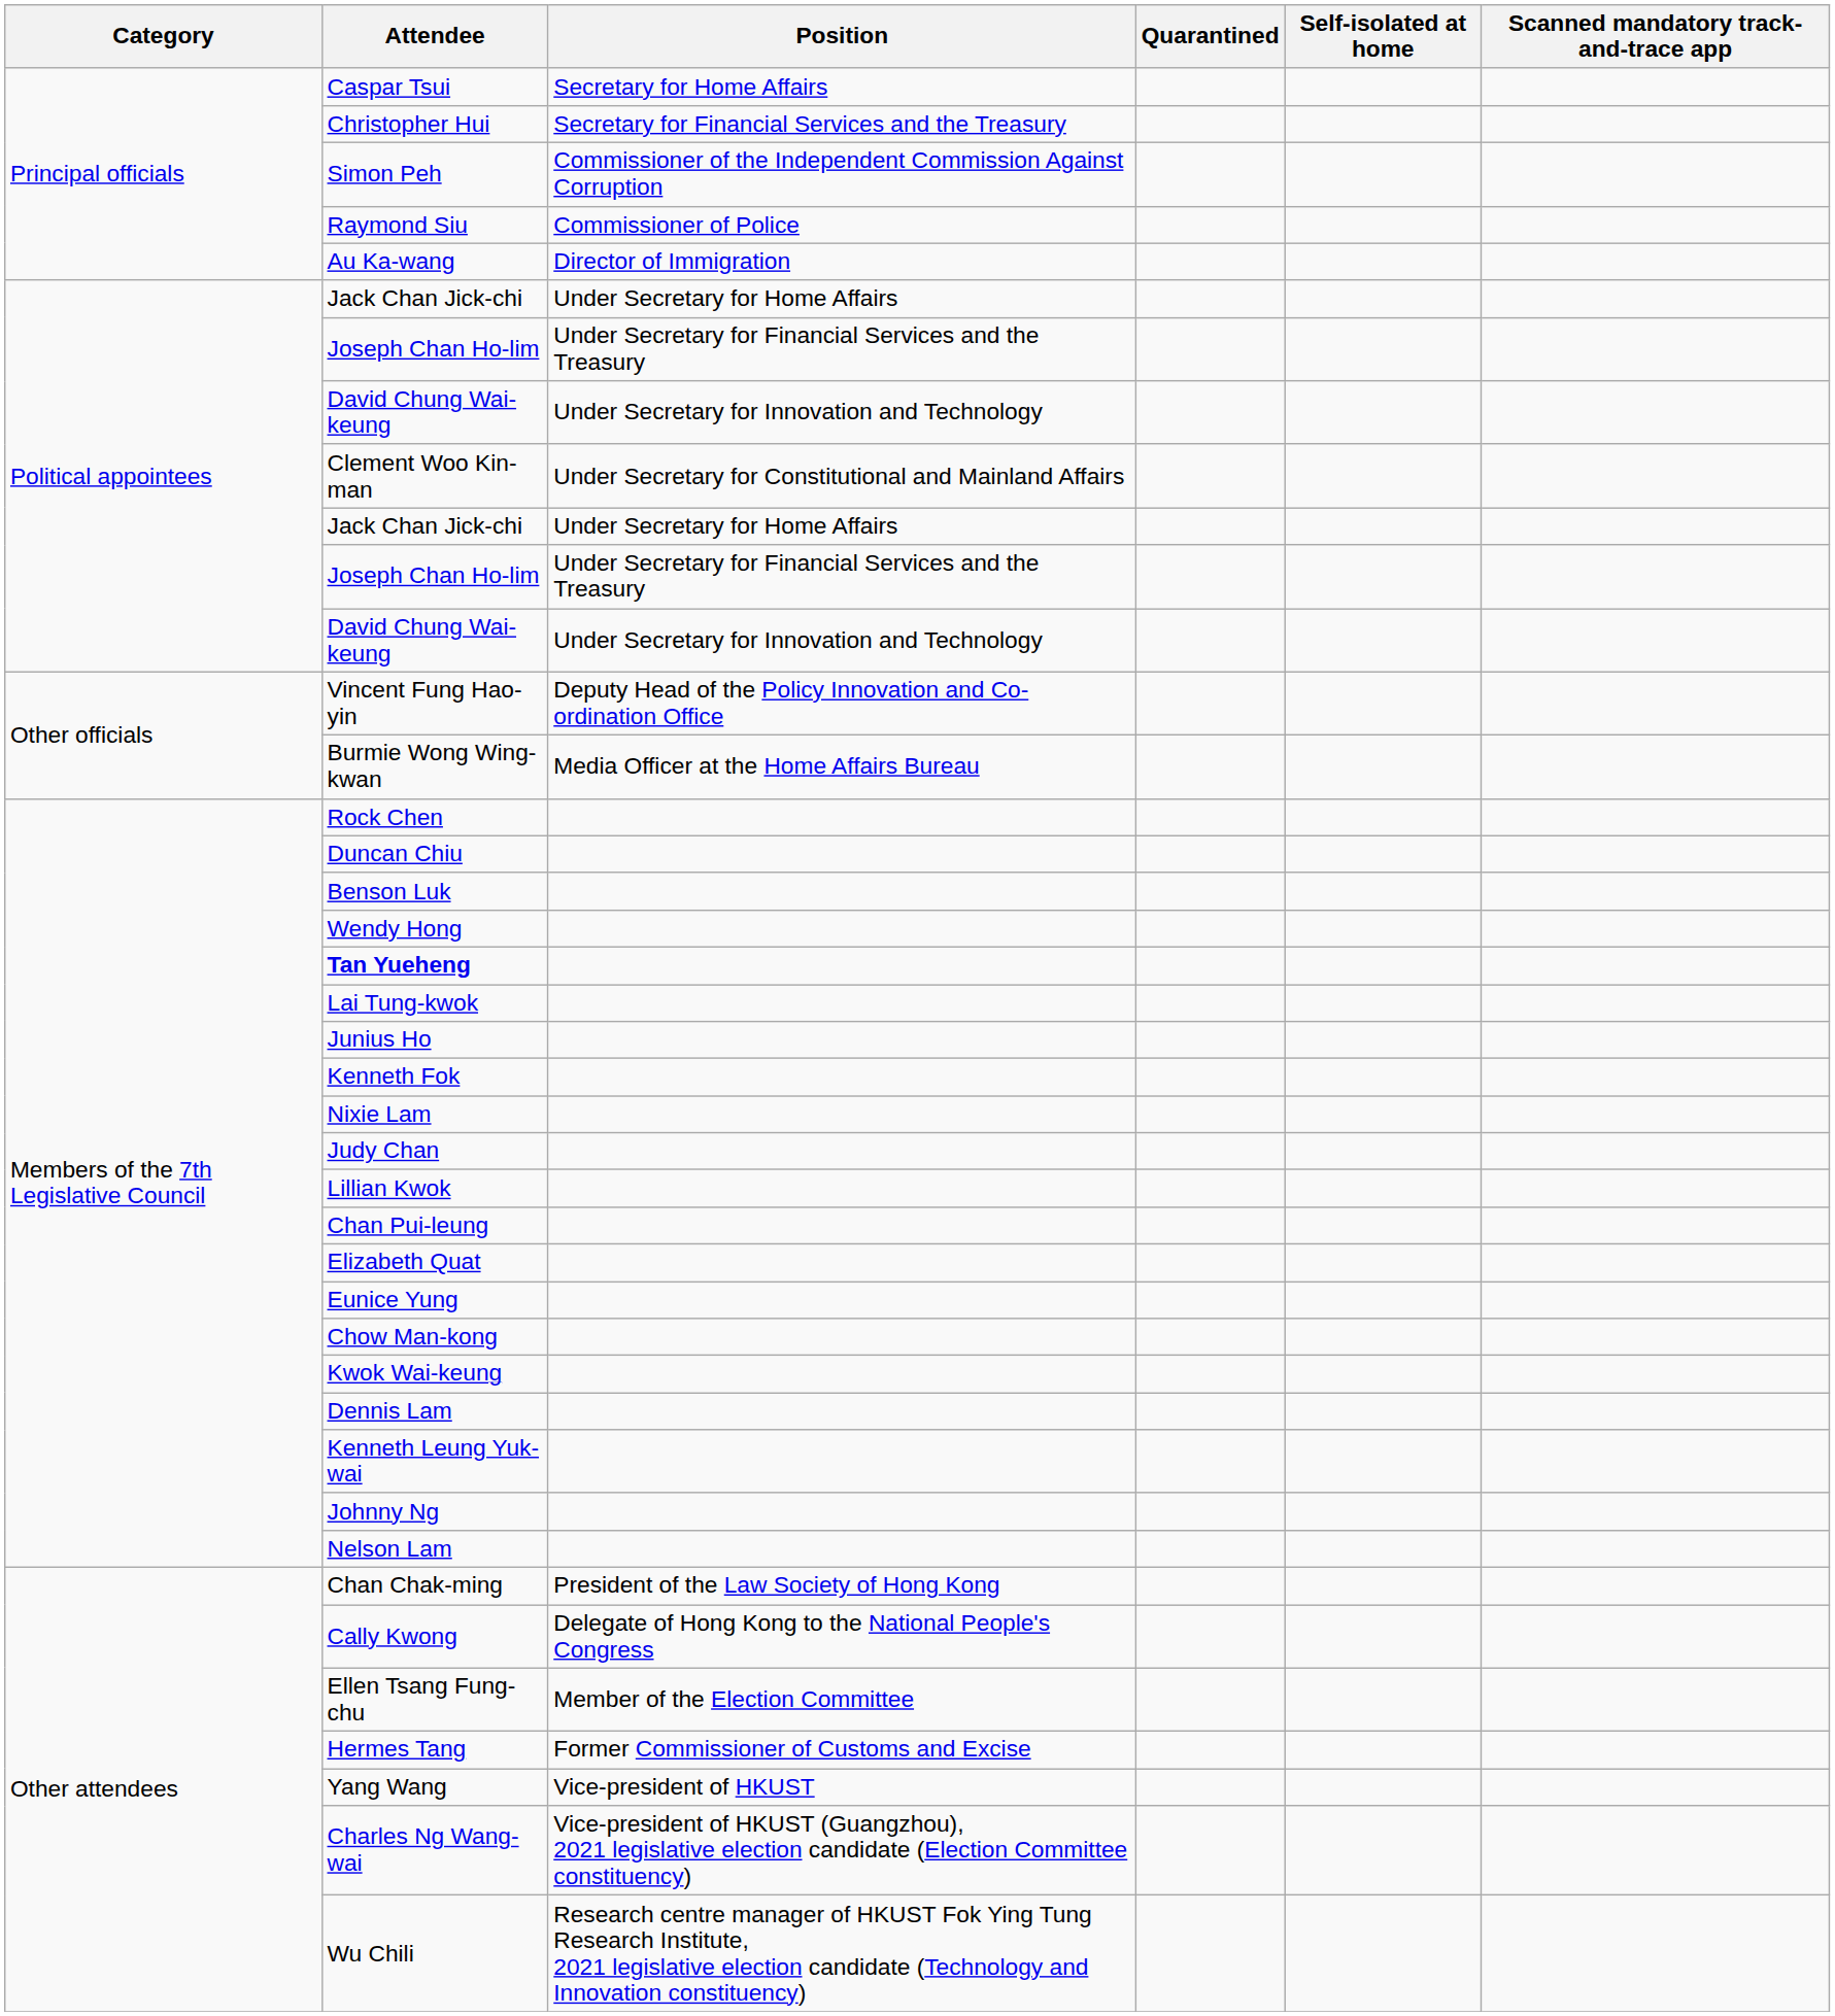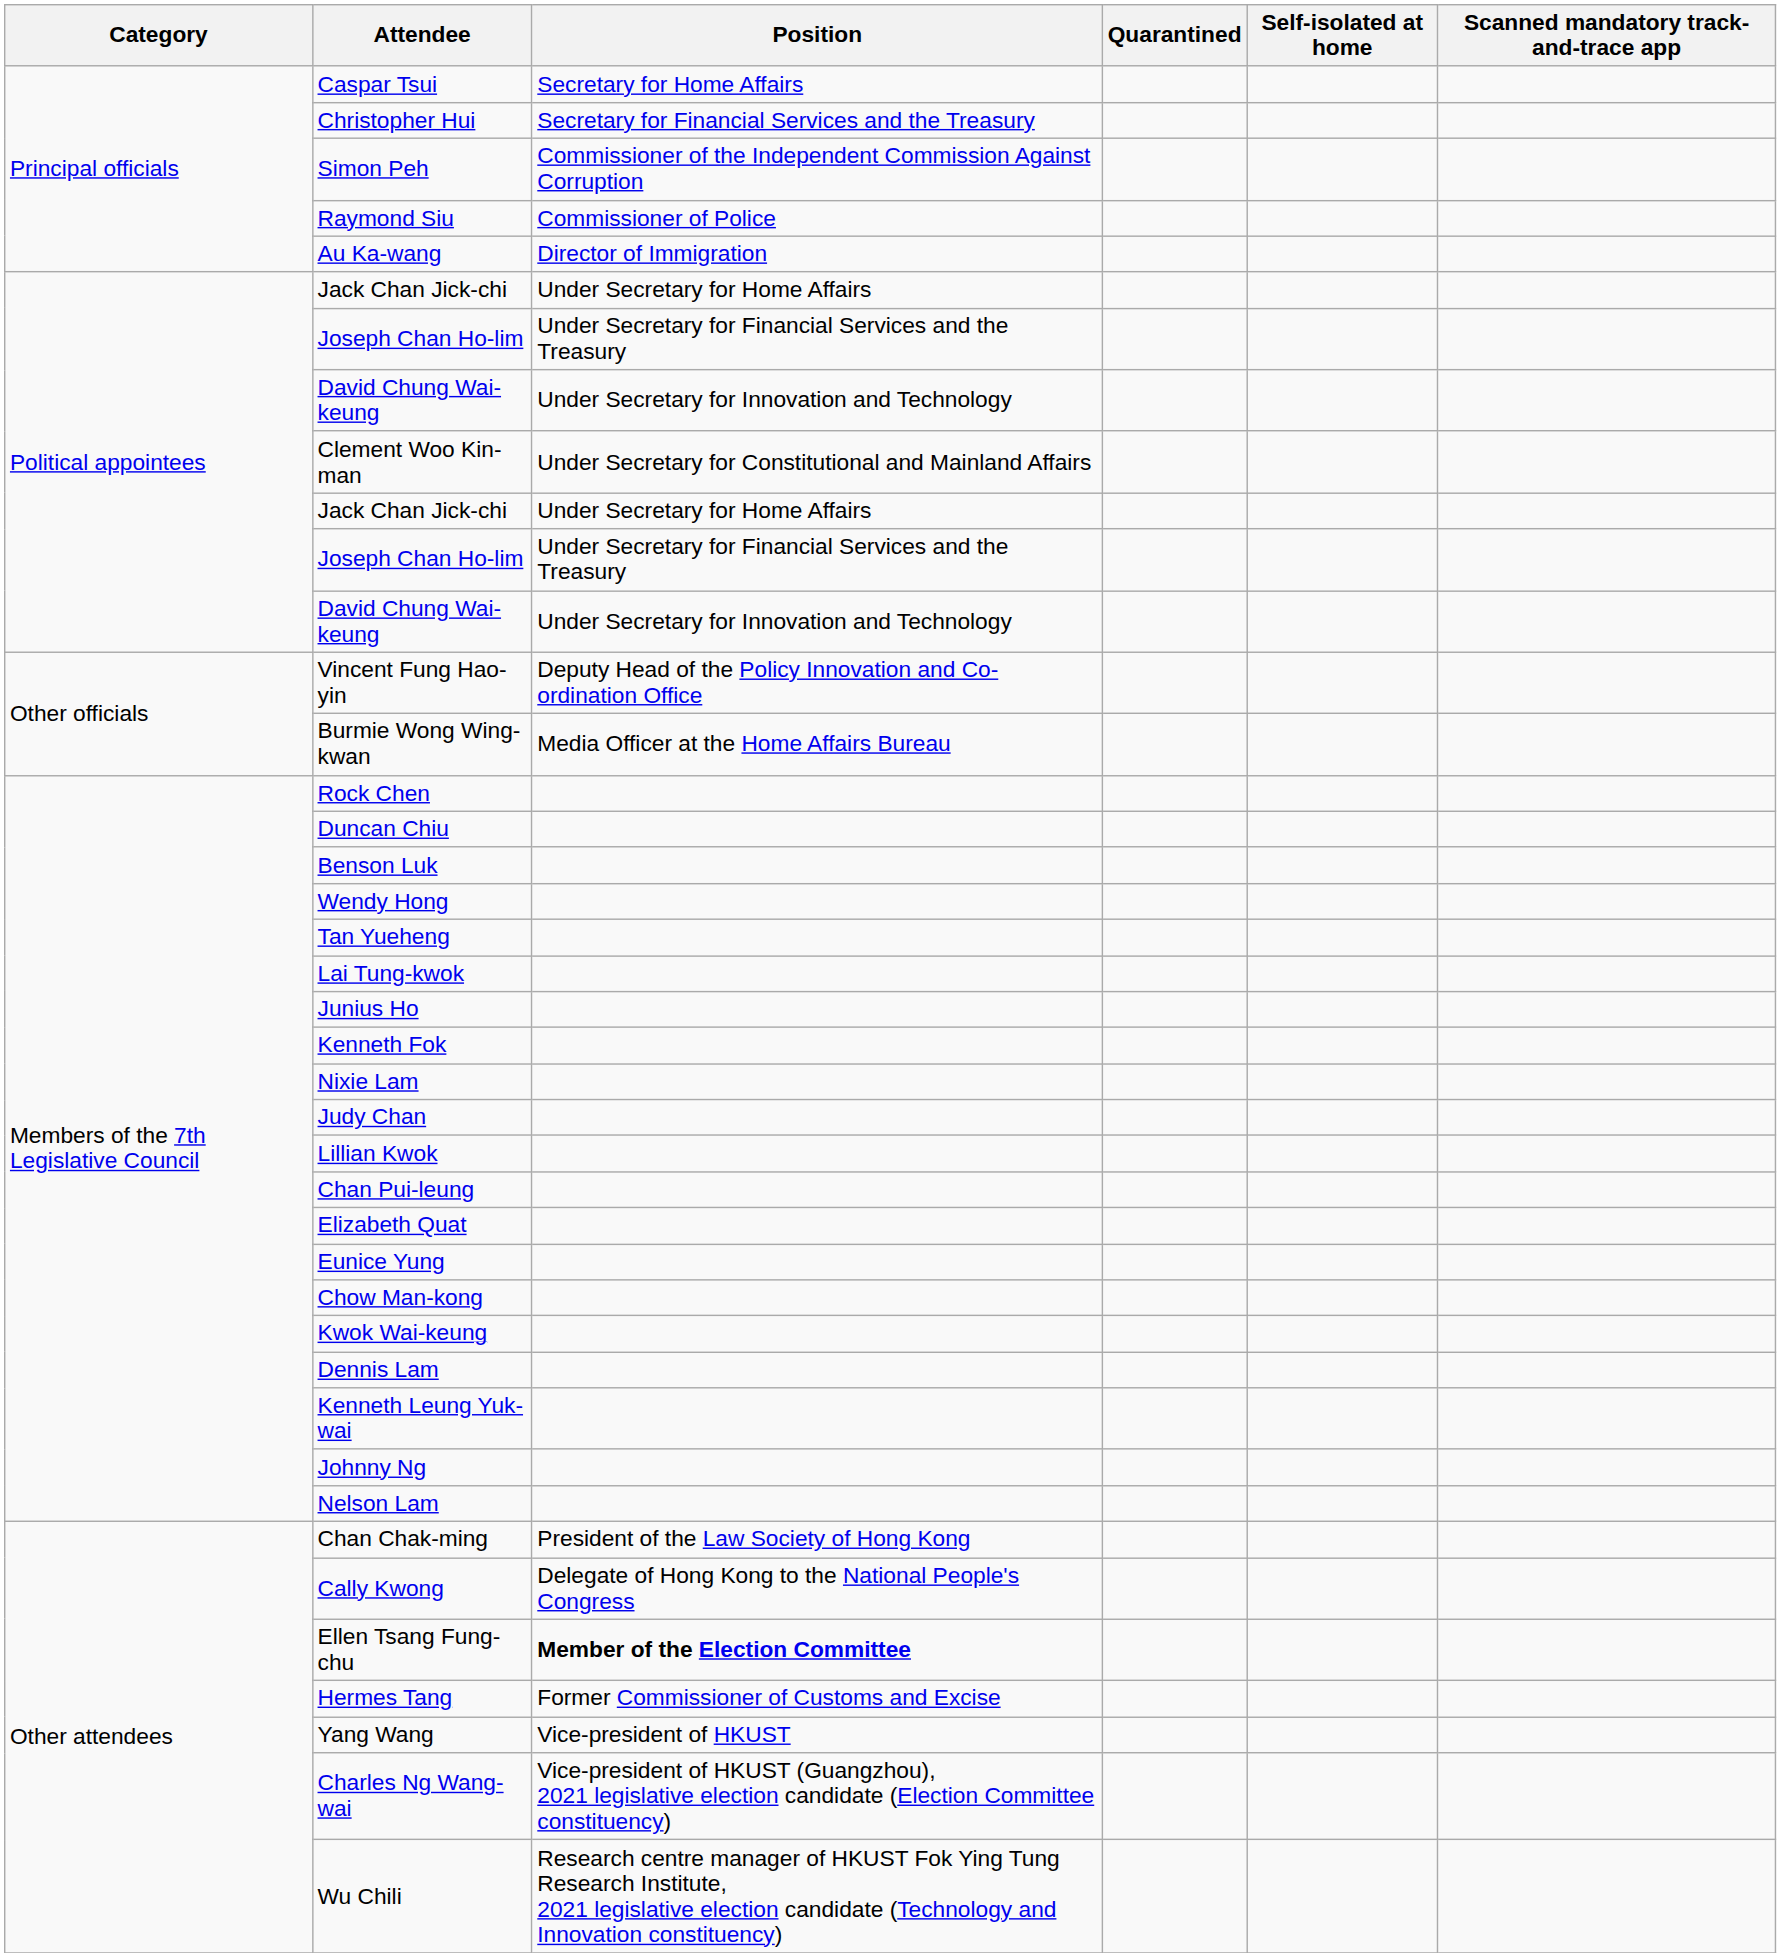Tan Yueheng | Attendee: bold -> normal
Ellen Tsang Fung-chu | Position: normal -> bold
